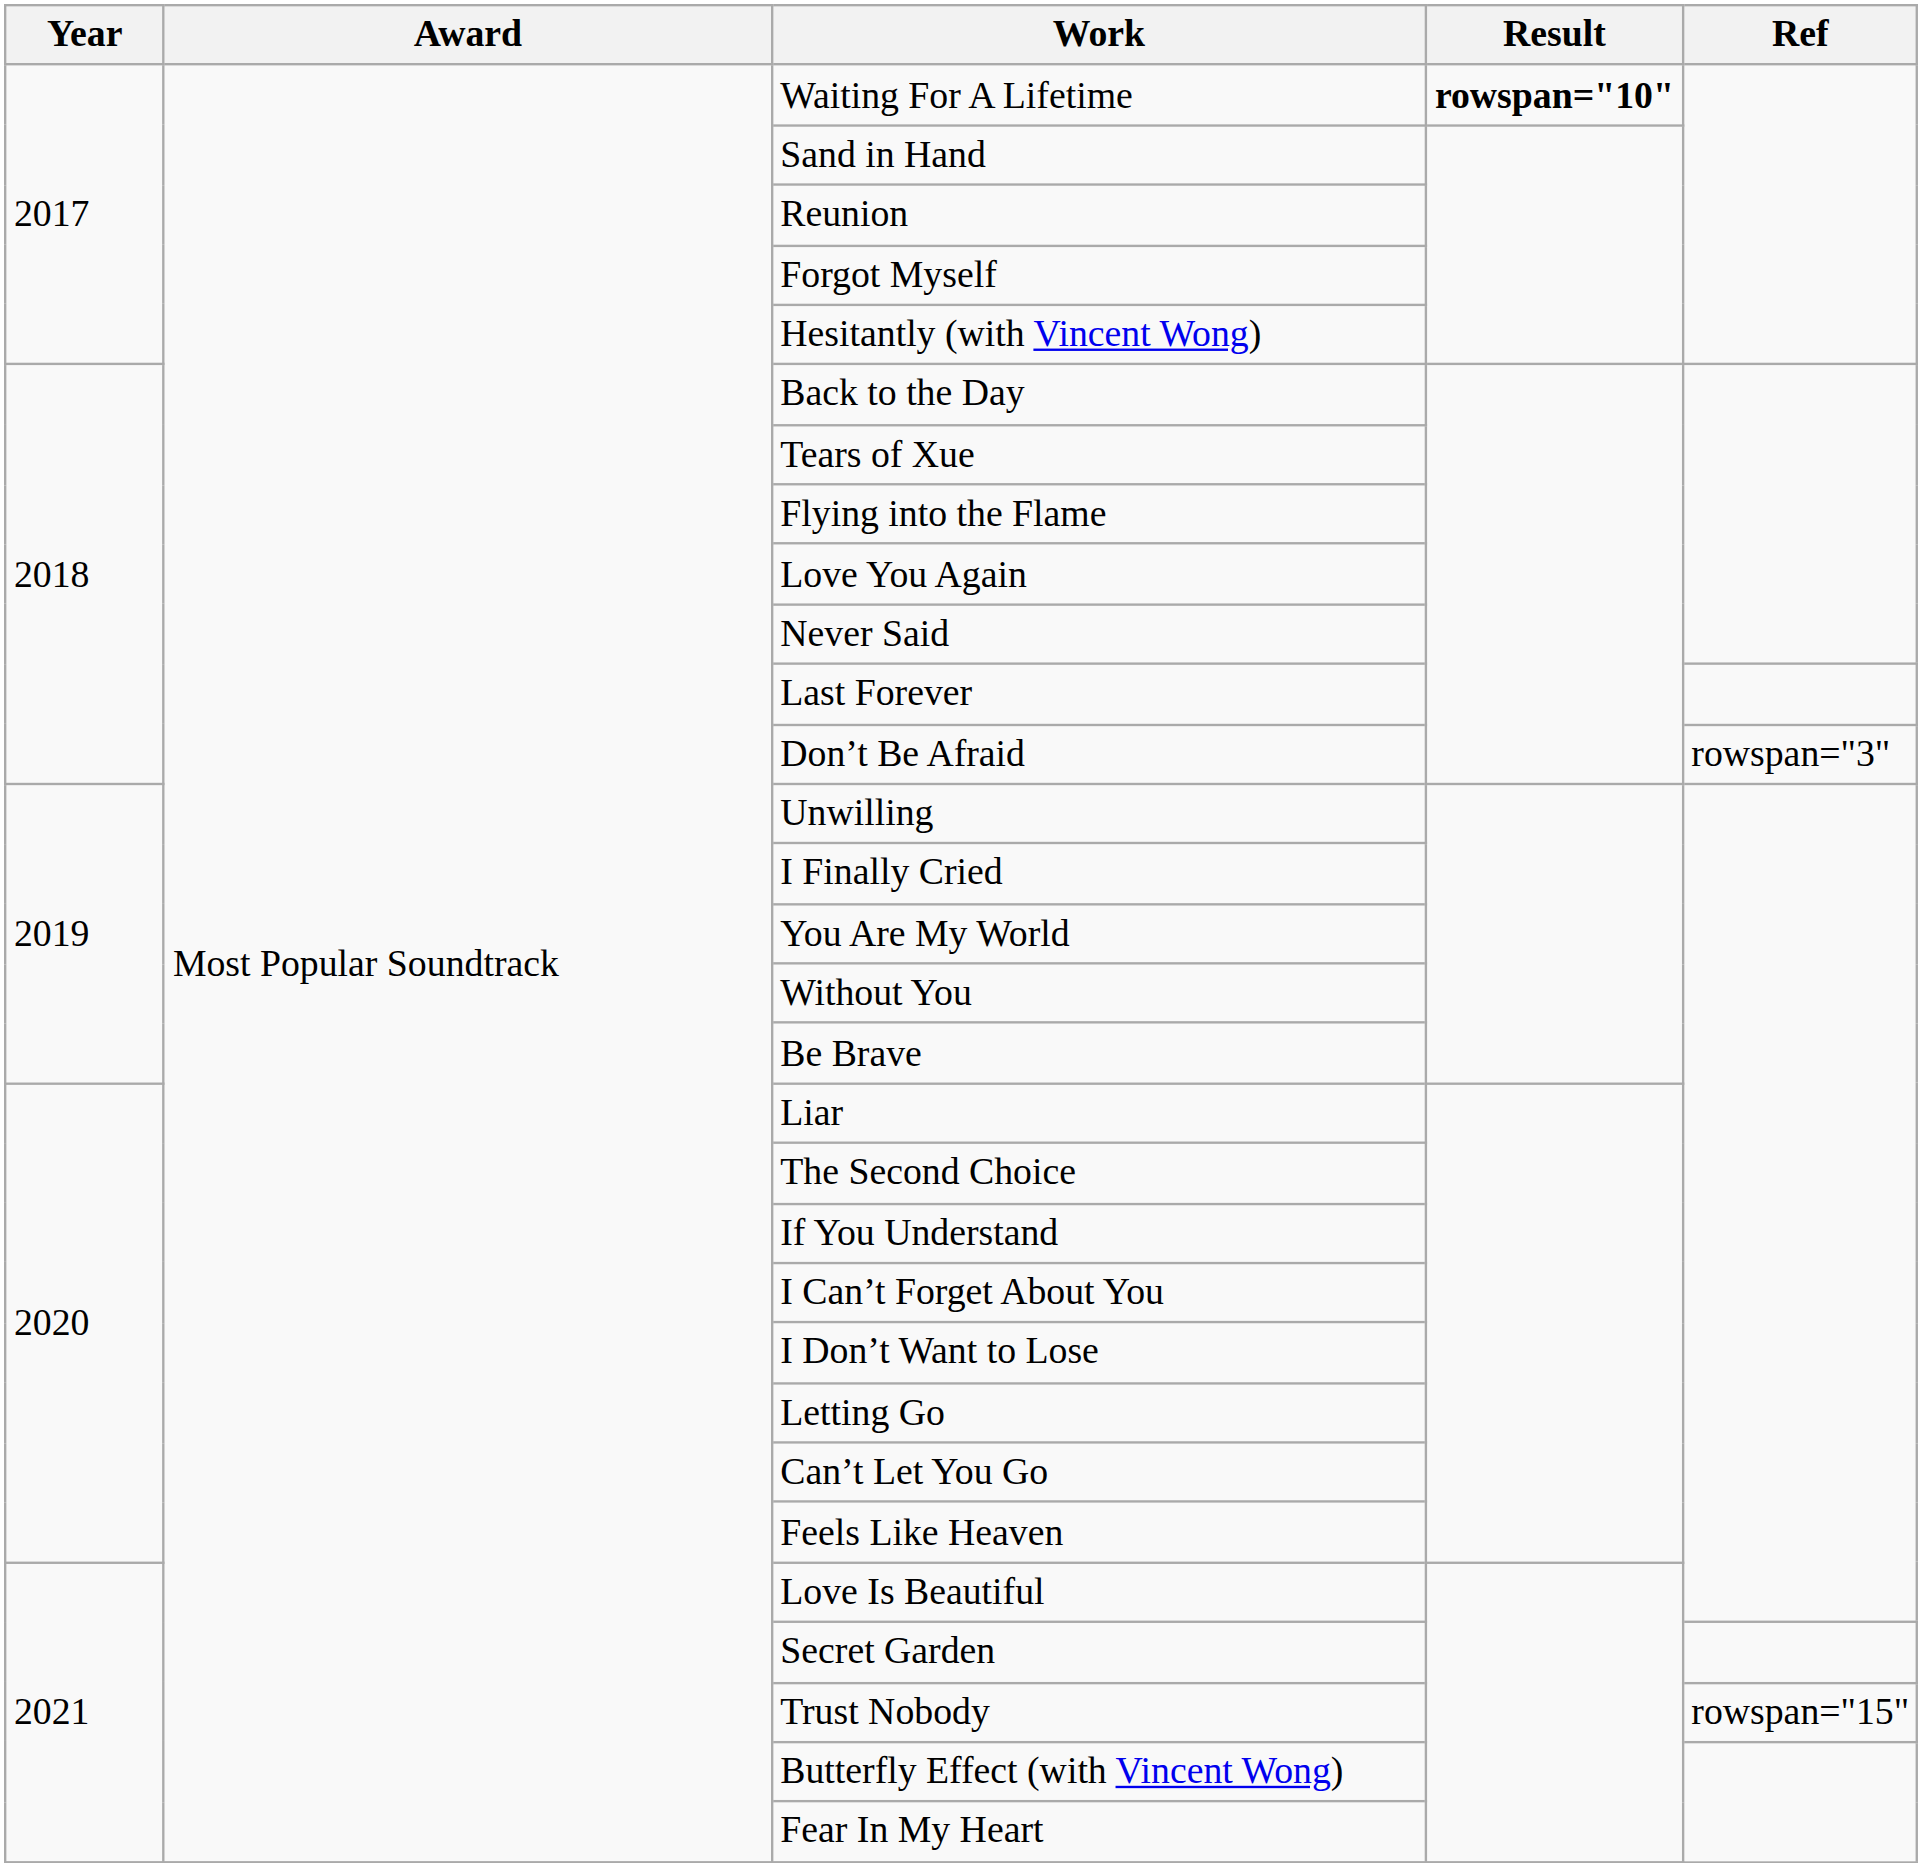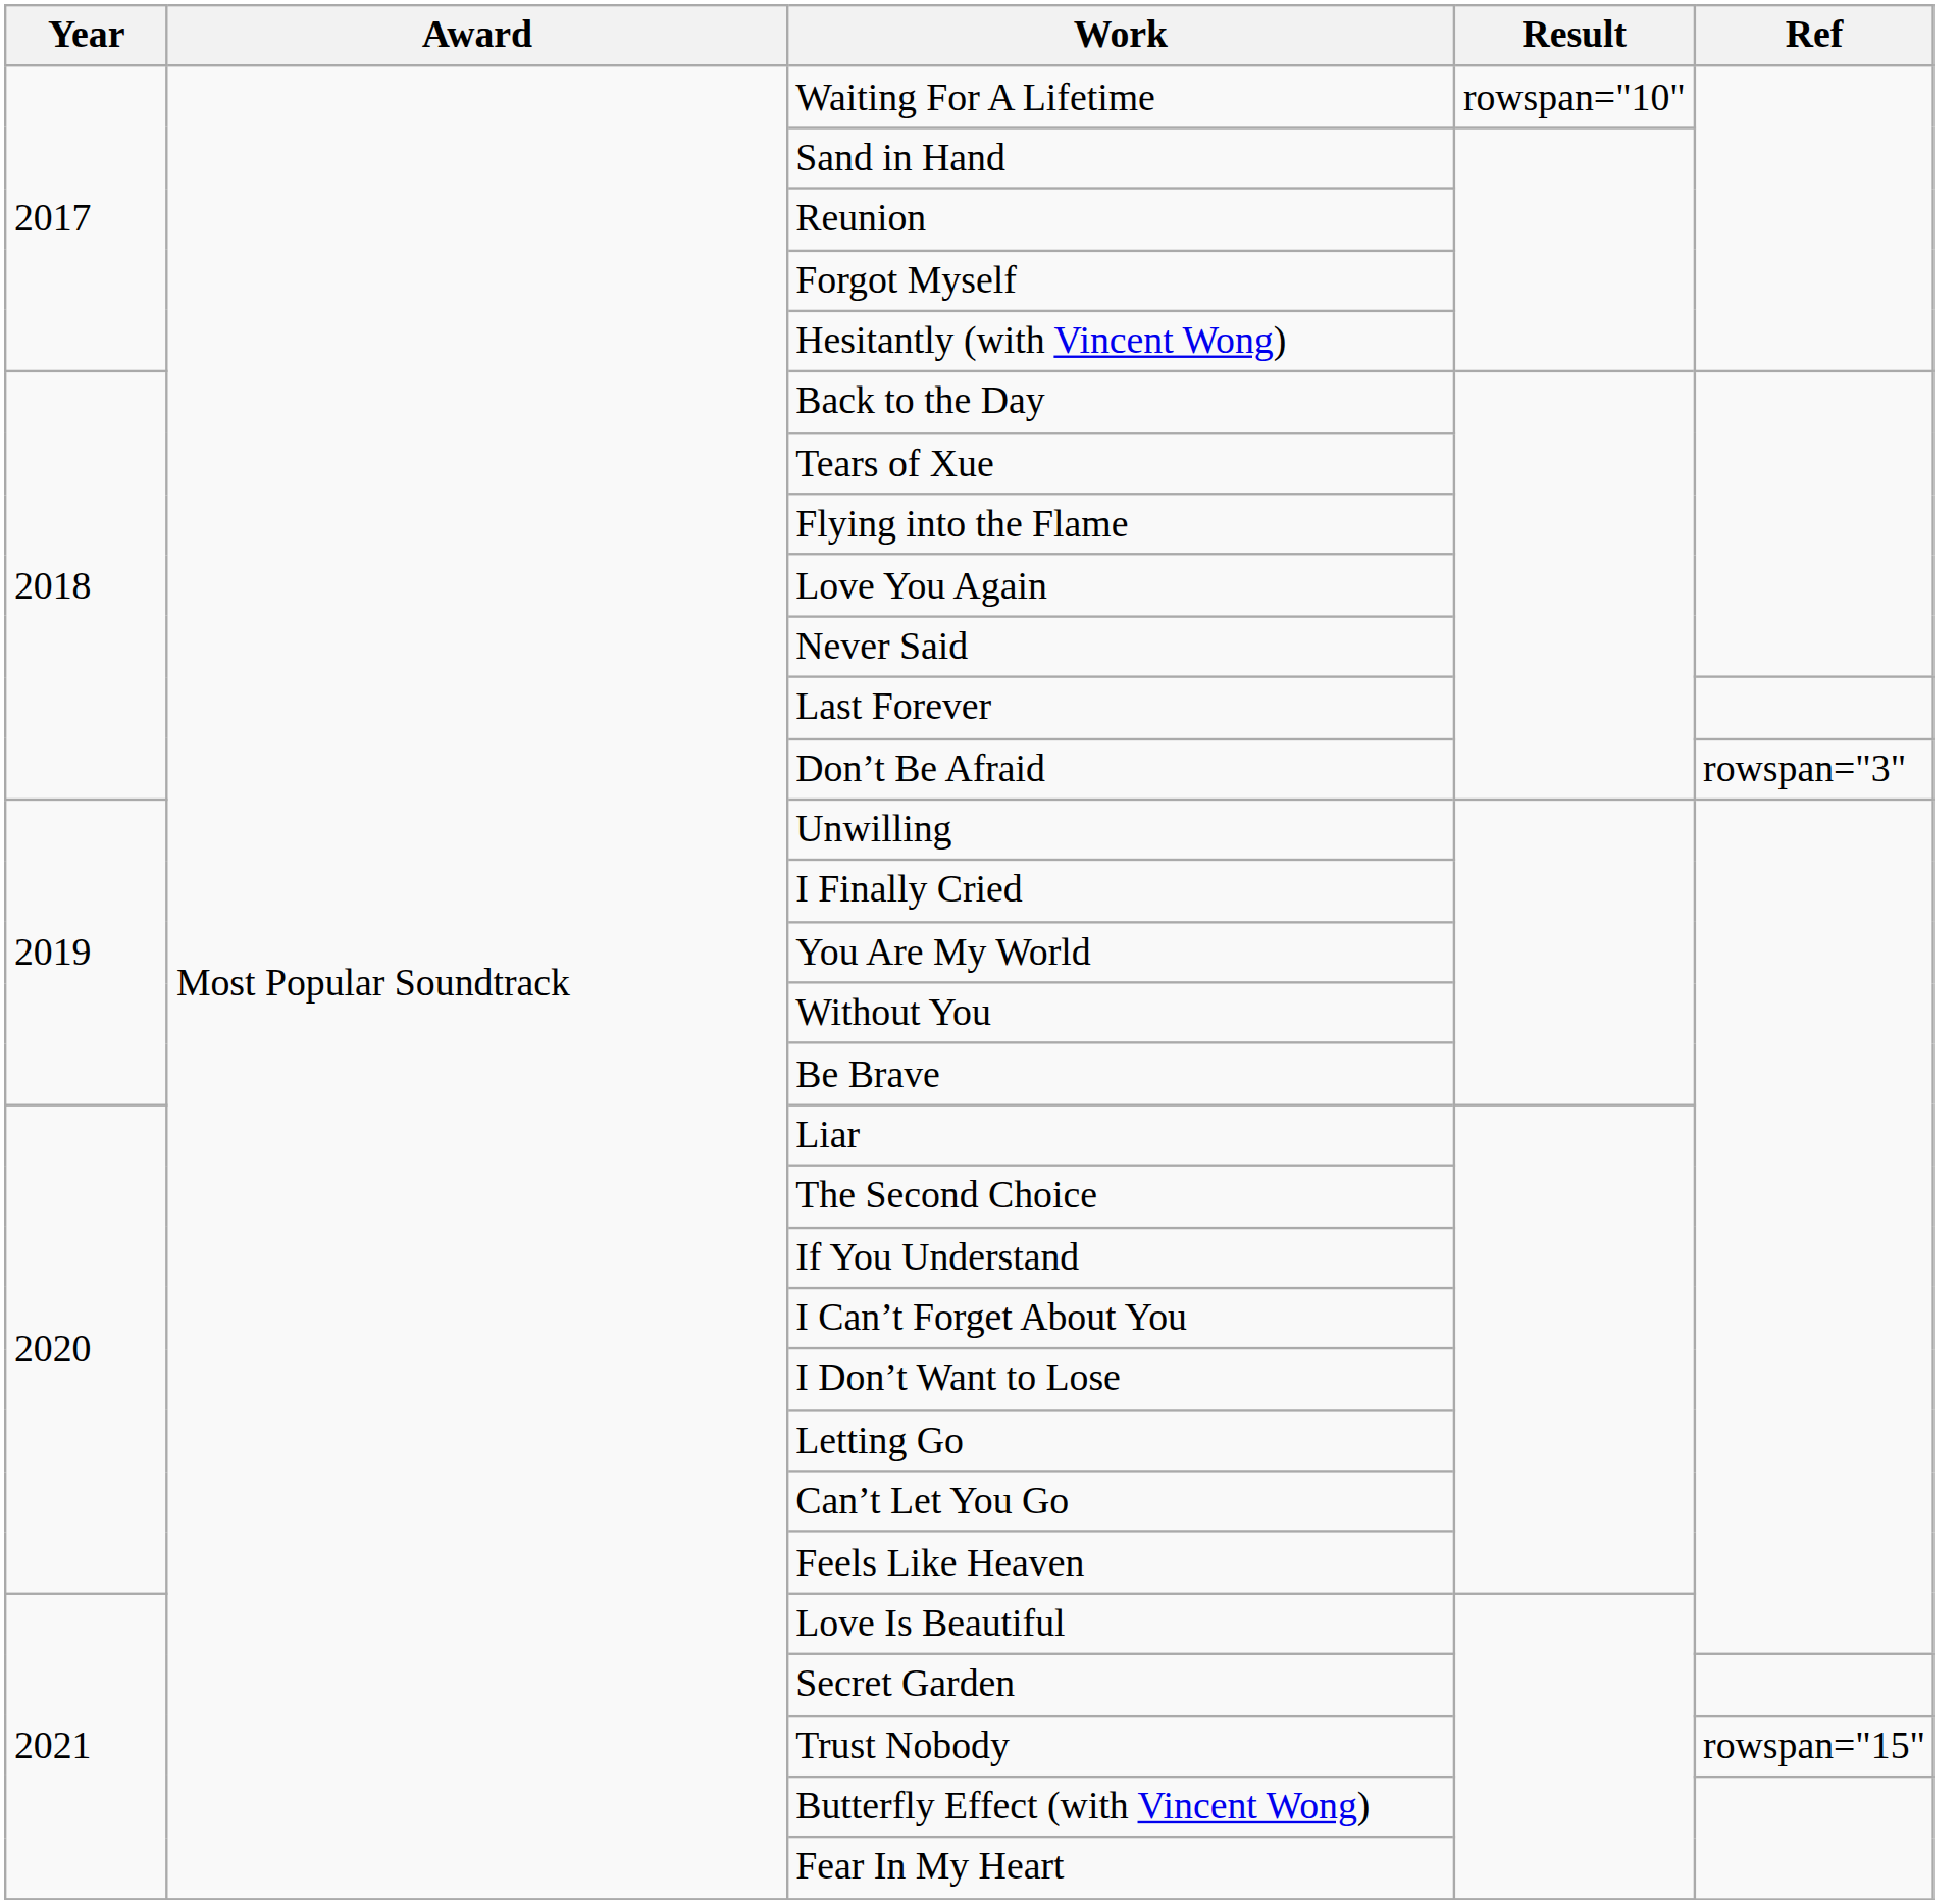Waiting For A Lifetime | Result: bold -> normal
